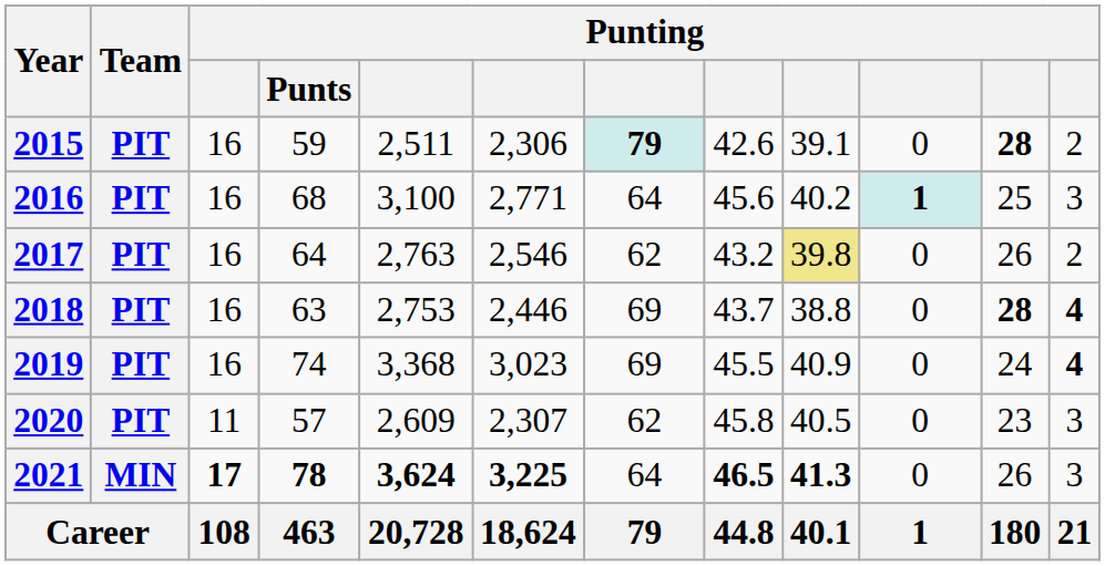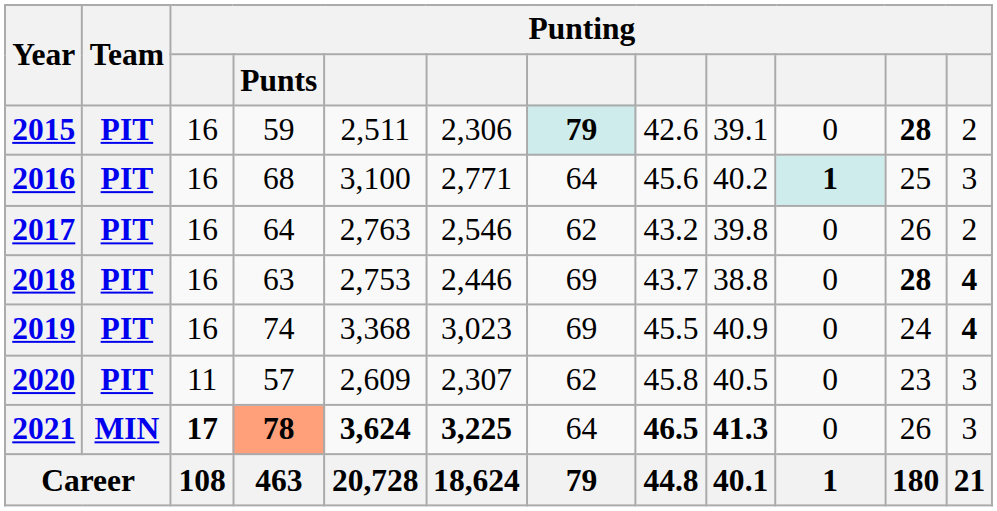2017 | column 9: khaki background -> no background
2021 | Punting / Punts: no background -> lightsalmon background
